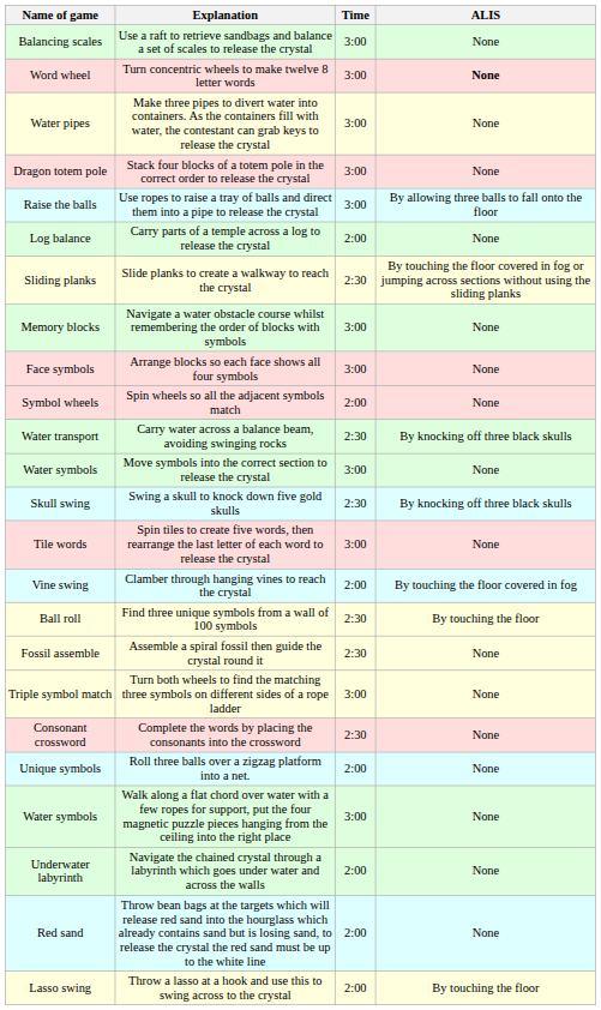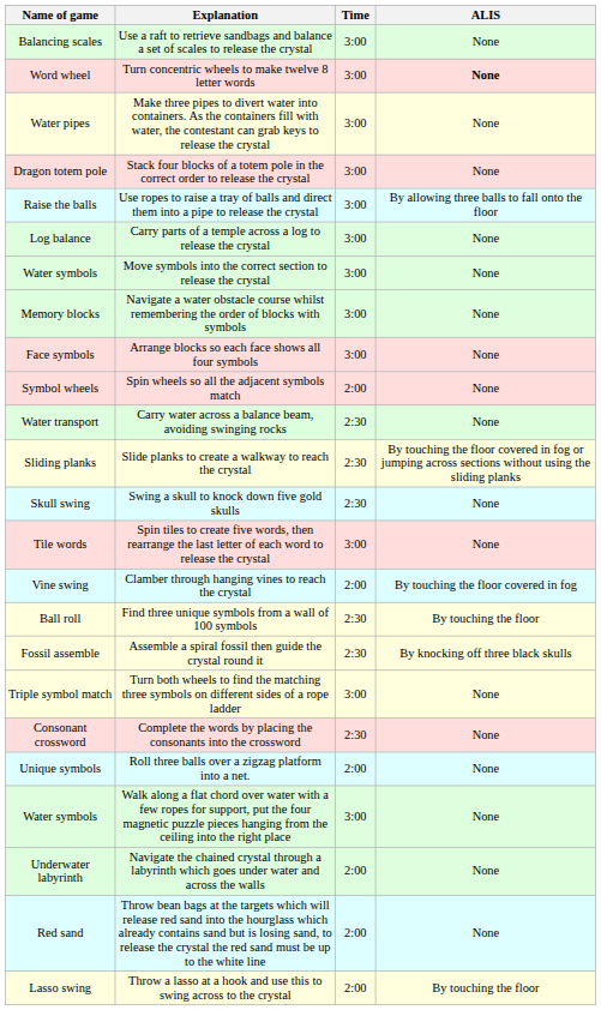Carry parts of a temple across a log to release the crystal | Time: 2:00 -> 3:00
rows swapped: Slide planks to create a walkway to reach the crystal <-> Move symbols into the correct section to release the crystal
Carry water across a balance beam, avoiding swinging rocks | ALIS: By knocking off three black skulls -> None
Swing a skull to knock down five gold skulls | ALIS: By knocking off three black skulls -> None
Assemble a spiral fossil then guide the crystal round it | ALIS: None -> By knocking off three black skulls
